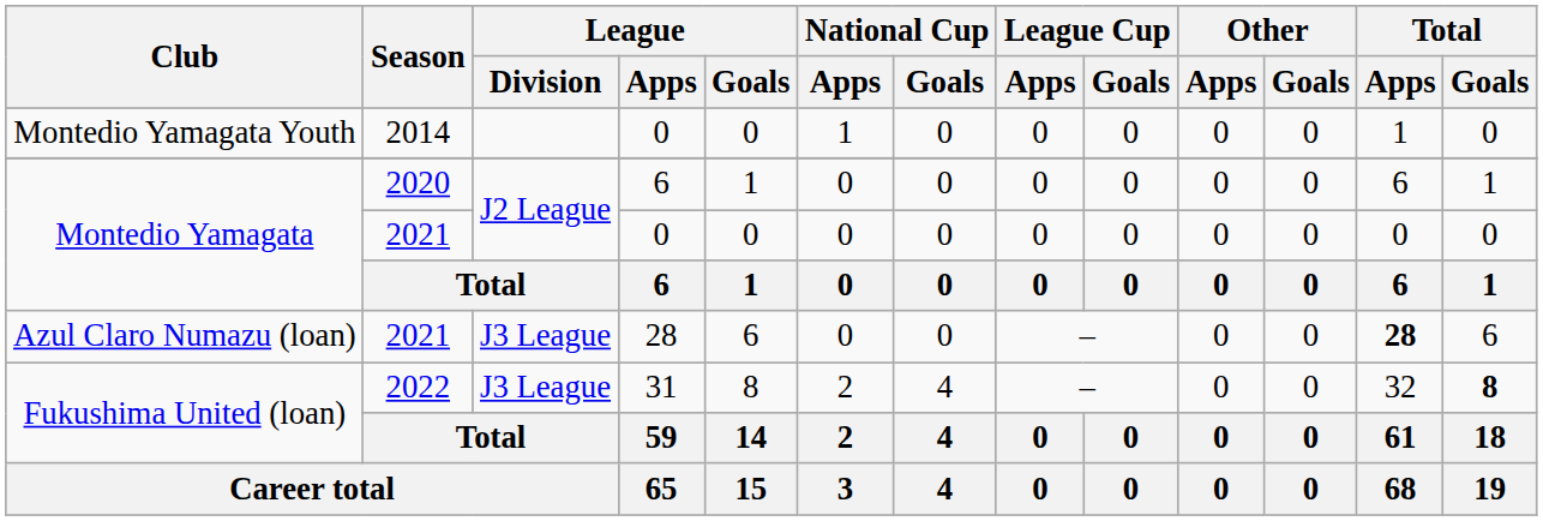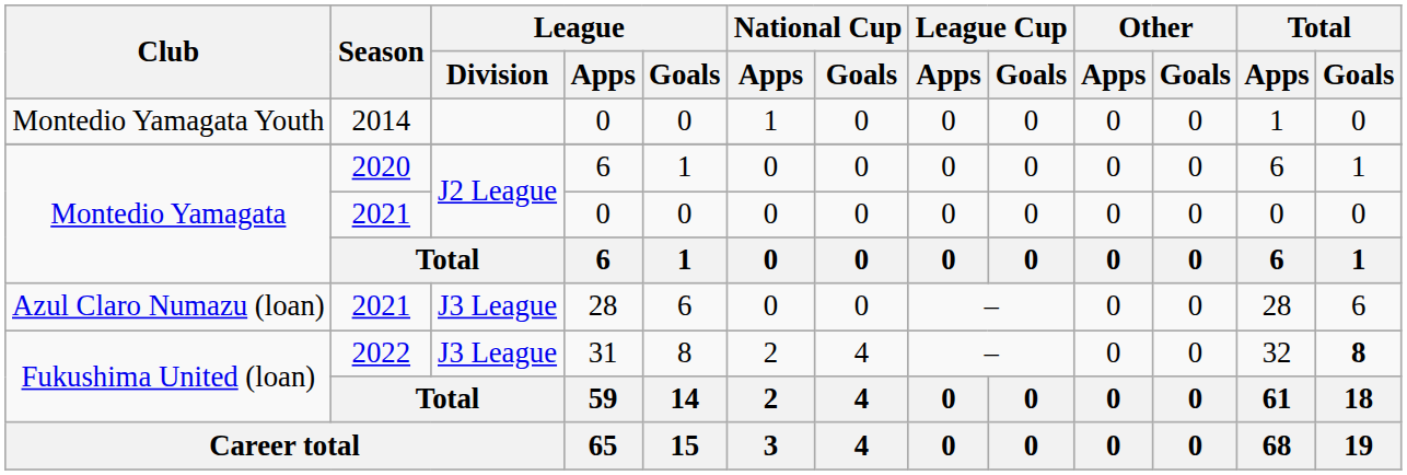Azul Claro Numazu (loan) | Total / Apps: bold -> normal
